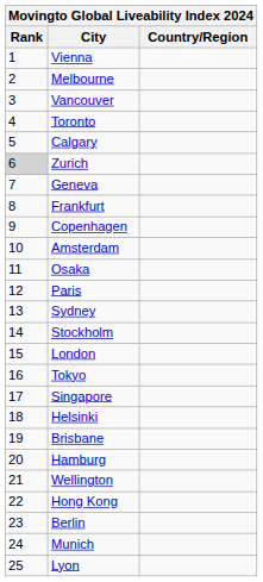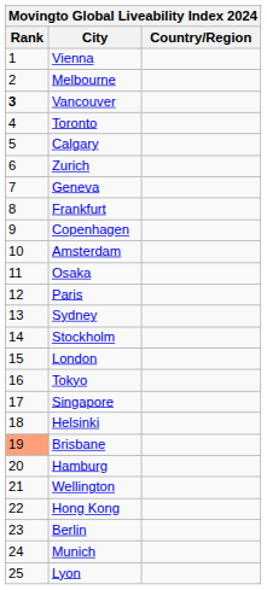Vancouver | Rank: normal -> bold
Zurich | Rank: lightgrey background -> no background
Brisbane | Rank: no background -> lightsalmon background
